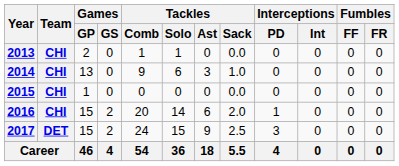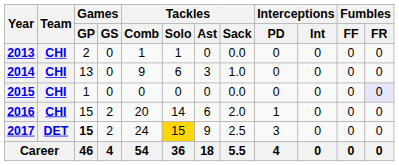2015 | Fumbles / FR: no background -> lavender background
2017 | Games / GP: normal -> bold
2017 | Tackles / Solo: no background -> gold background
